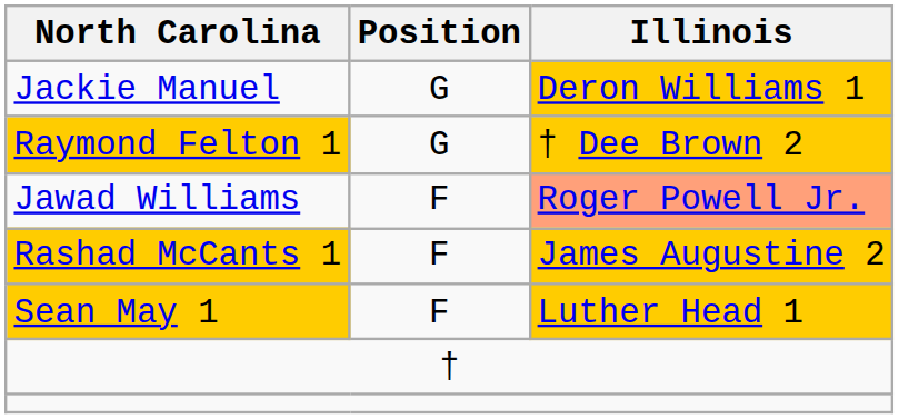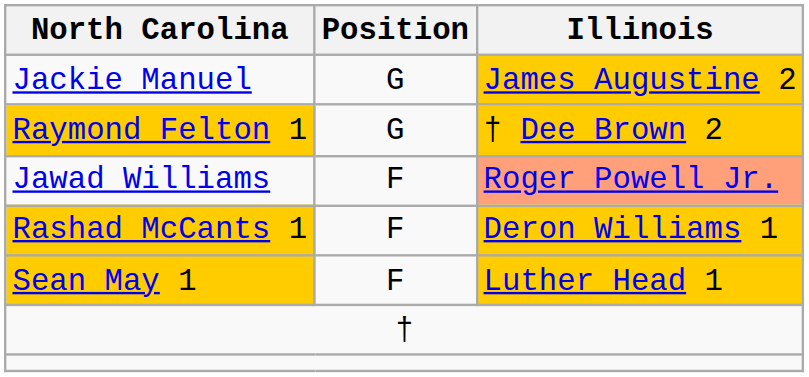Jackie Manuel | Illinois: Deron Williams 1 -> James Augustine 2
Rashad McCants 1 | Illinois: James Augustine 2 -> Deron Williams 1
